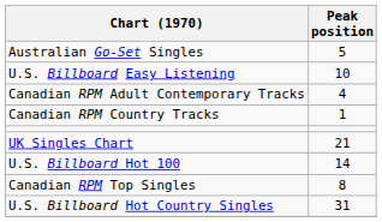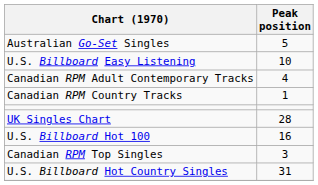row 7 | Peak position: 21 -> 28
row 8 | Peak position: 14 -> 16
row 9 | Peak position: 8 -> 3
